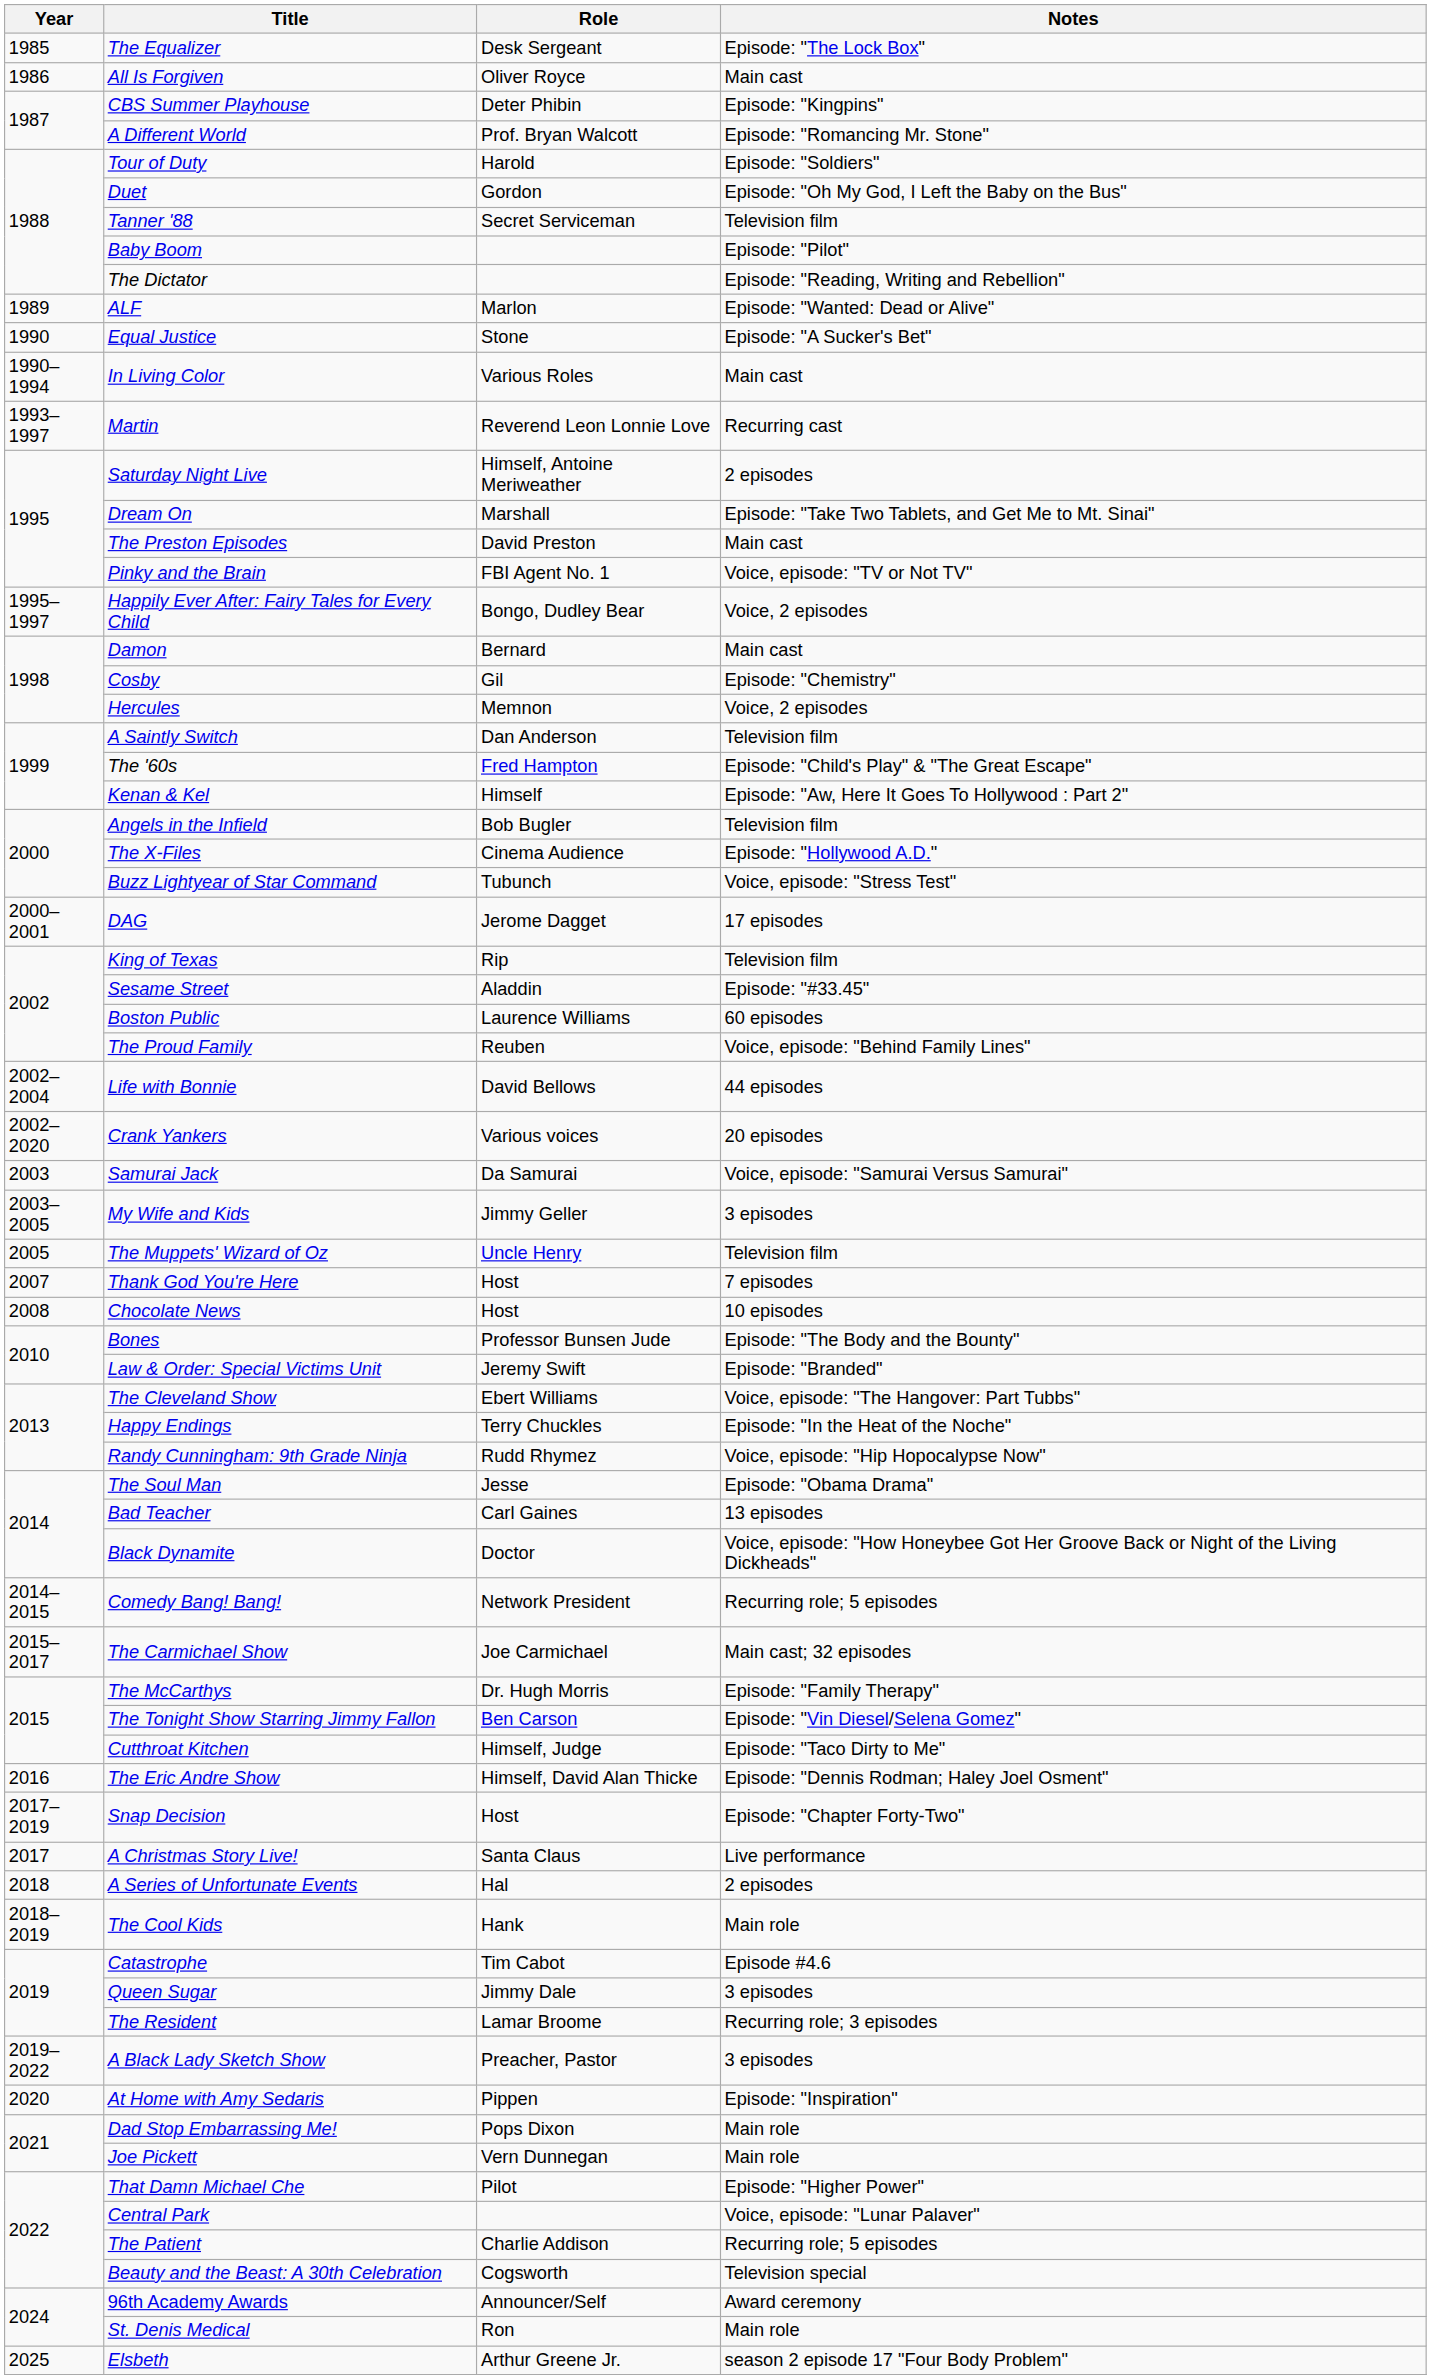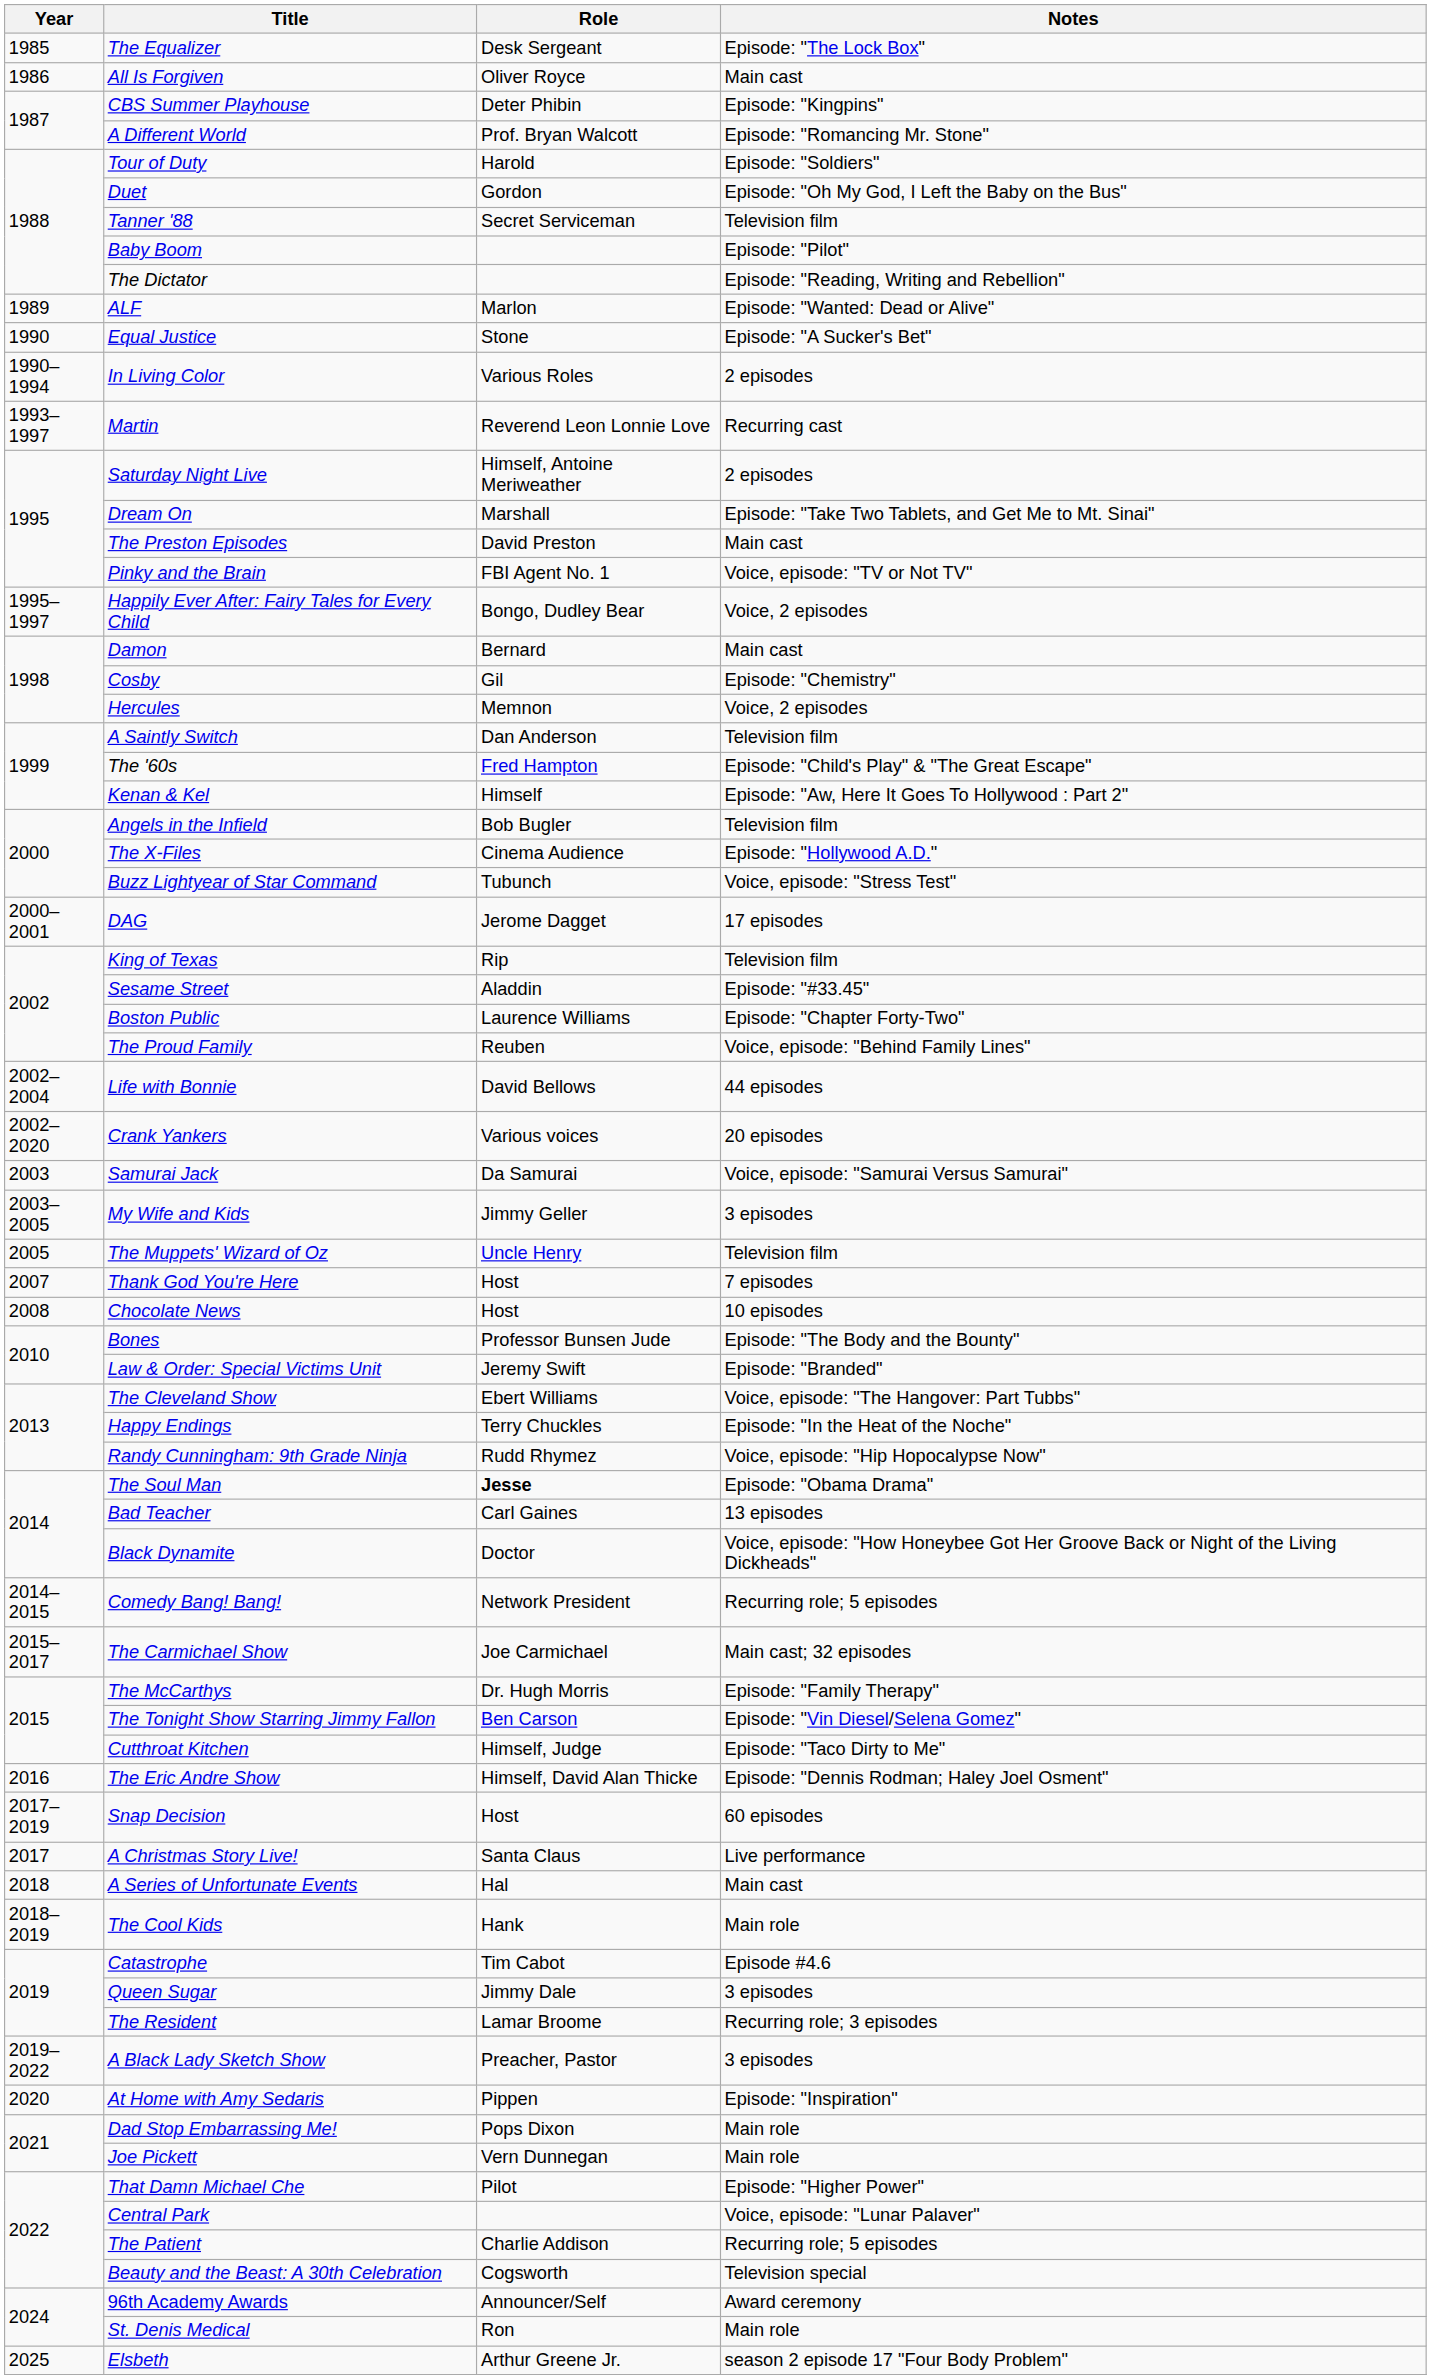In Living Color | Notes: Main cast -> 2 episodes
Boston Public | Notes: 60 episodes -> Episode: "Chapter Forty-Two"
The Soul Man | Role: normal -> bold
Snap Decision | Notes: Episode: "Chapter Forty-Two" -> 60 episodes
A Series of Unfortunate Events | Notes: 2 episodes -> Main cast
